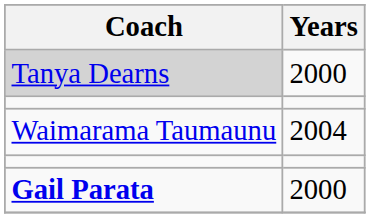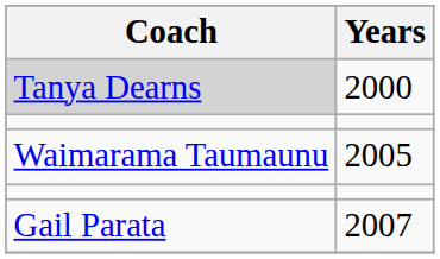row 4 | Years: 2004 -> 2005
row 6 | Coach: bold -> normal
row 6 | Years: 2000 -> 2007
